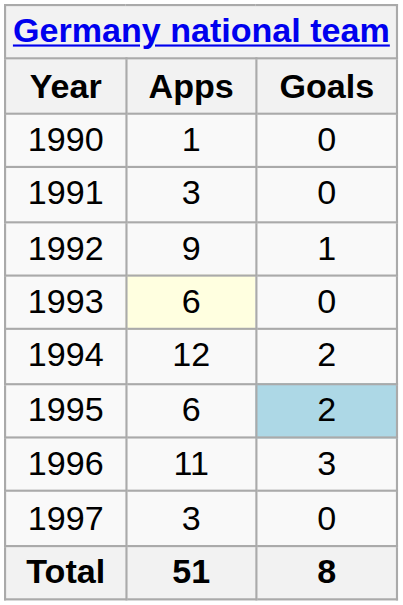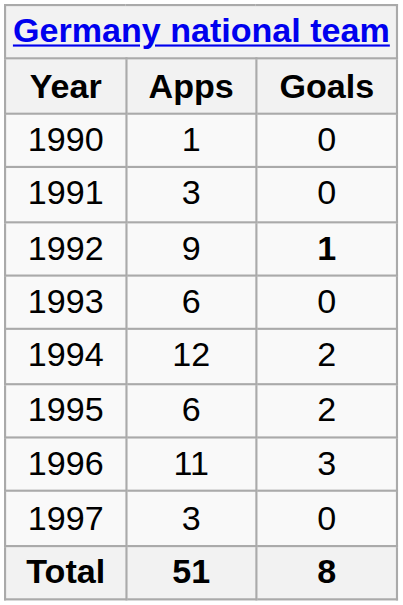1992 | Goals: normal -> bold
1993 | Apps: lightyellow background -> no background
1995 | Goals: lightblue background -> no background
